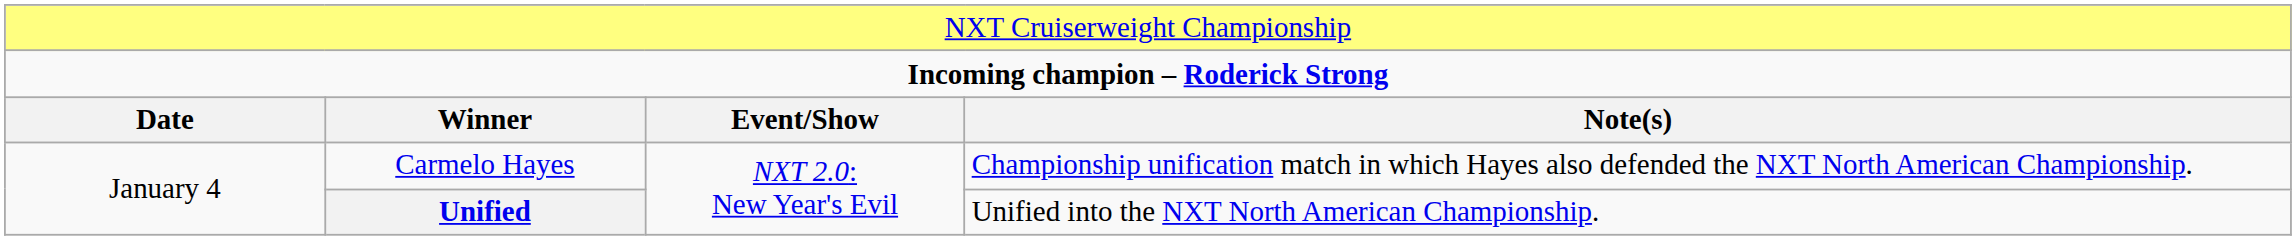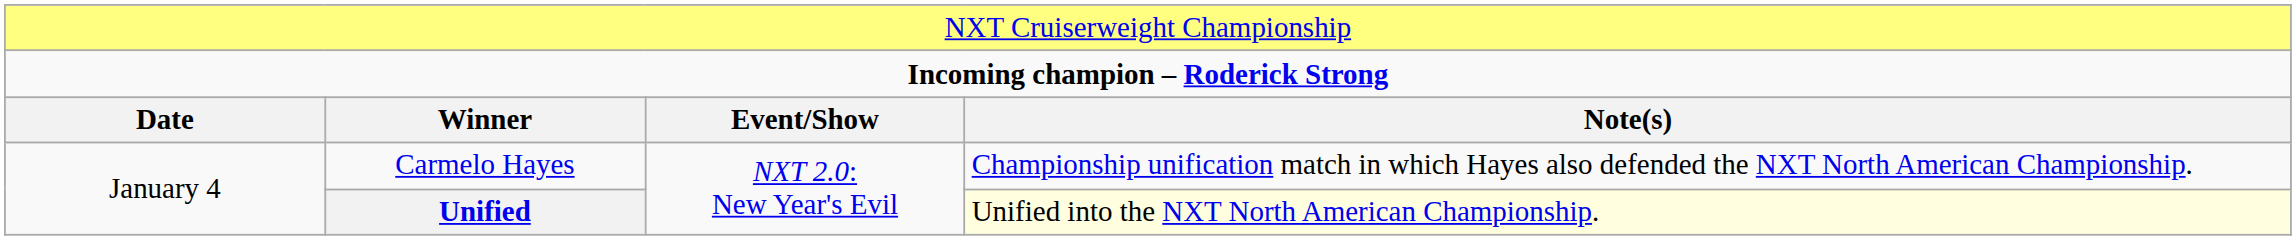Unified | column 4: no background -> lightyellow background
